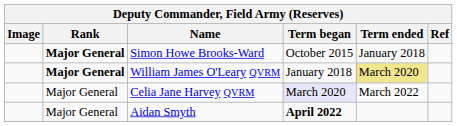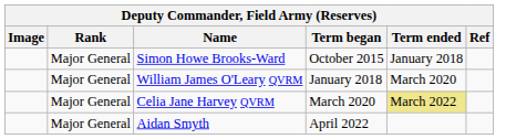Simon Howe Brooks-Ward | Rank: bold -> normal
William James O'Leary QVRM | Rank: bold -> normal
William James O'Leary QVRM | Term ended: khaki background -> no background
Celia Jane Harvey QVRM | Term began: lavender background -> no background
Celia Jane Harvey QVRM | Term ended: no background -> khaki background
Aidan Smyth | Term began: bold -> normal
